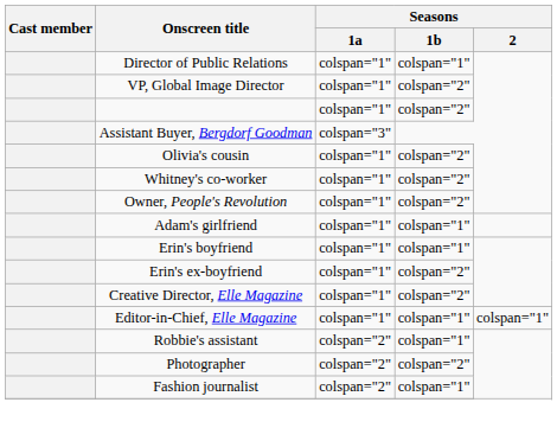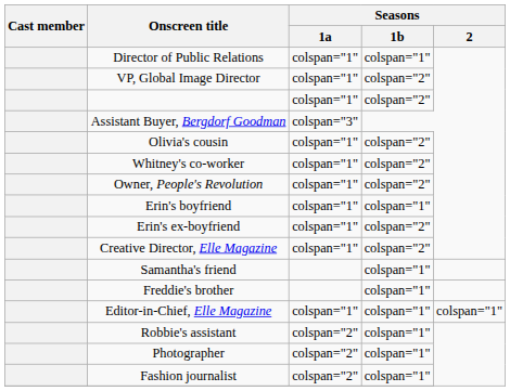- row: Adam's girlfriend | colspan="1" | colspan="1"
+ row: Samantha's friend | colspan="1"
+ row: Freddie's brother | colspan="1"
Photographer | Seasons / 1b: colspan="2" -> colspan="1"
